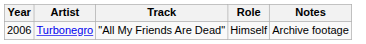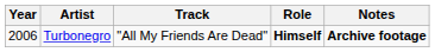row 2 | Role: normal -> bold
row 2 | Notes: normal -> bold
